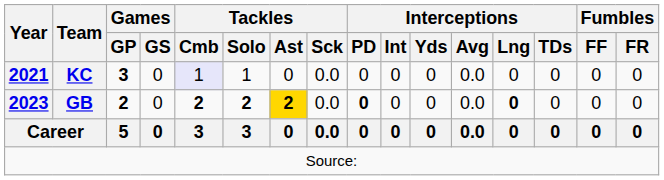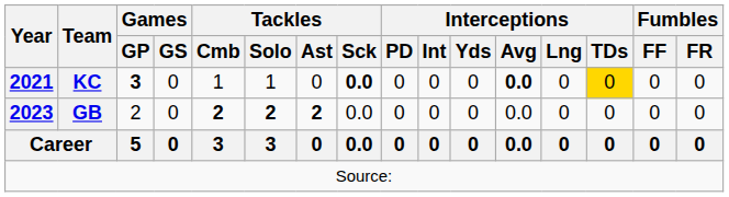KC | Tackles / Cmb: lavender background -> no background
KC | Tackles / Sck: normal -> bold
KC | Interceptions / Avg: normal -> bold
KC | Interceptions / TDs: no background -> gold background
GB | Games / GP: bold -> normal
GB | Tackles / Ast: gold background -> no background
GB | Interceptions / PD: bold -> normal
GB | Interceptions / Lng: bold -> normal
